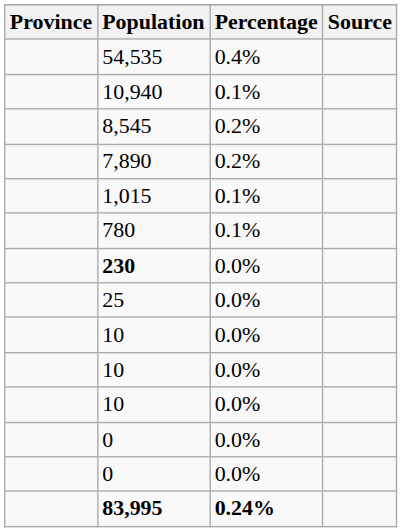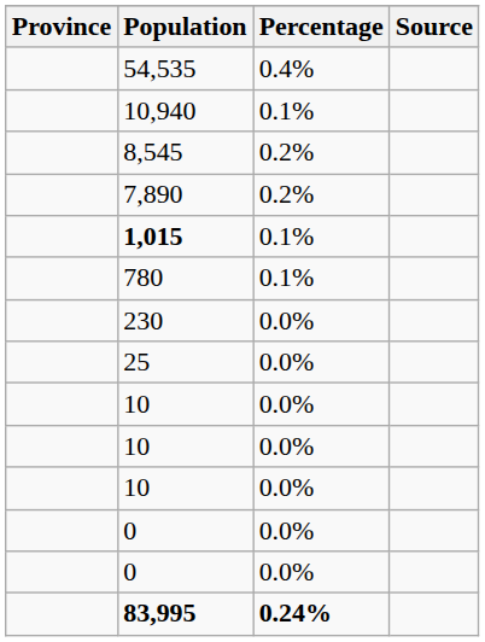1,015 | Population: normal -> bold
230 | Population: bold -> normal
